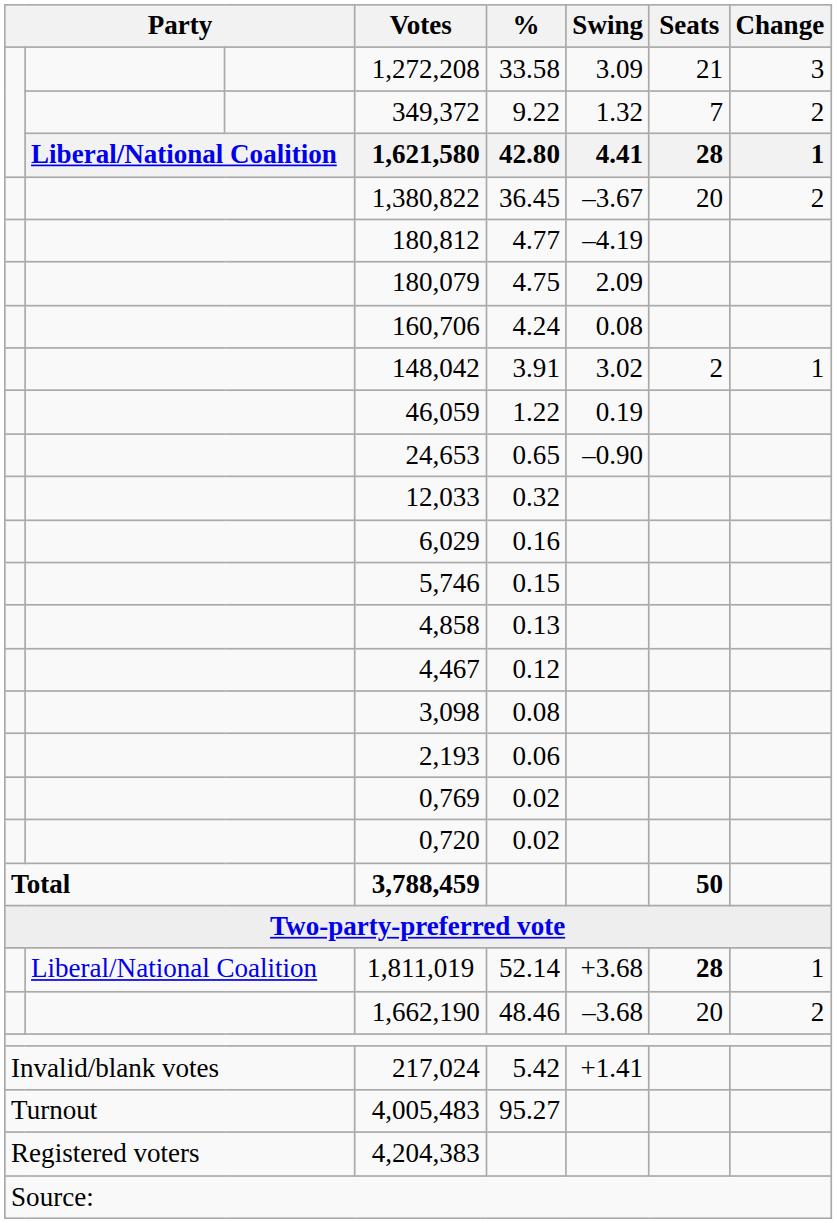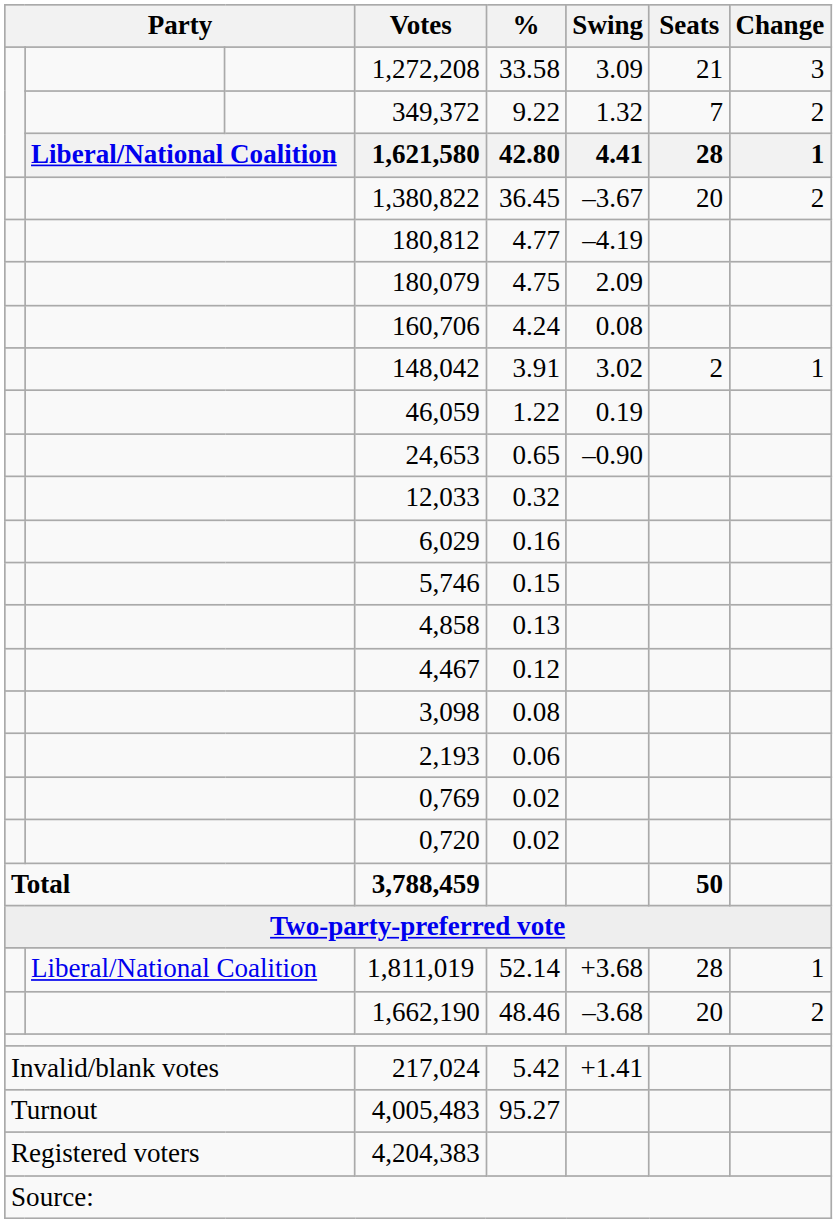1,811,019 | Seats: bold -> normal
